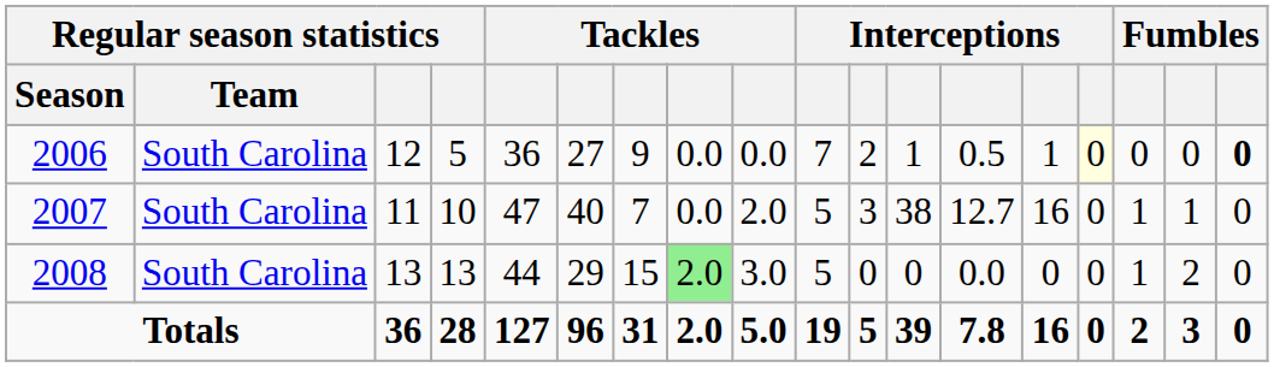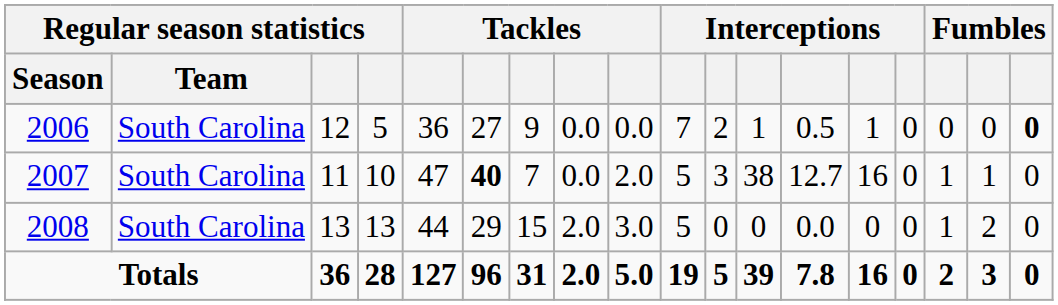2006 | column 15: lightyellow background -> no background
2007 | column 6: normal -> bold
2008 | column 8: lightgreen background -> no background
